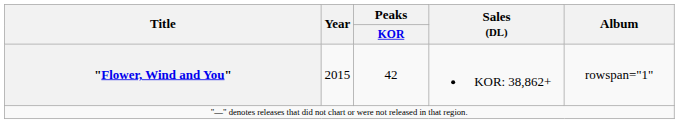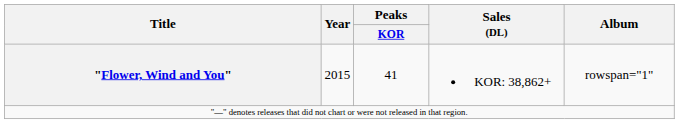"Flower, Wind and You" | Peaks / KOR: 42 -> 41
